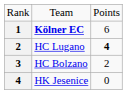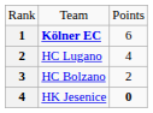HC Lugano | column 3: bold -> normal
HK Jesenice | column 3: normal -> bold
